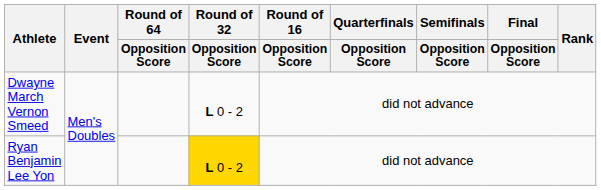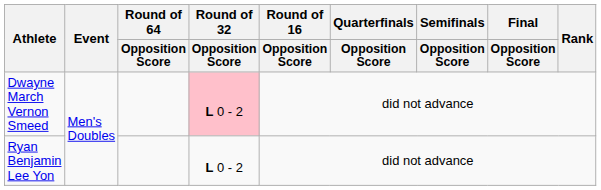Dwayne March Vernon Smeed | Round of 32 / Opposition Score: no background -> pink background
Ryan Benjamin Lee Yon | Round of 32 / Opposition Score: gold background -> no background
